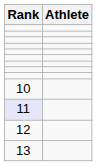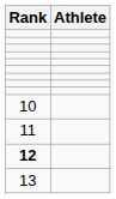row 12 | Rank: lavender background -> no background
row 13 | Rank: normal -> bold
